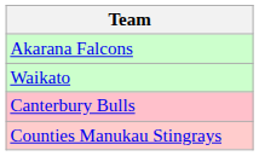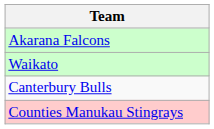row 4 | column 1: pink background -> no background
